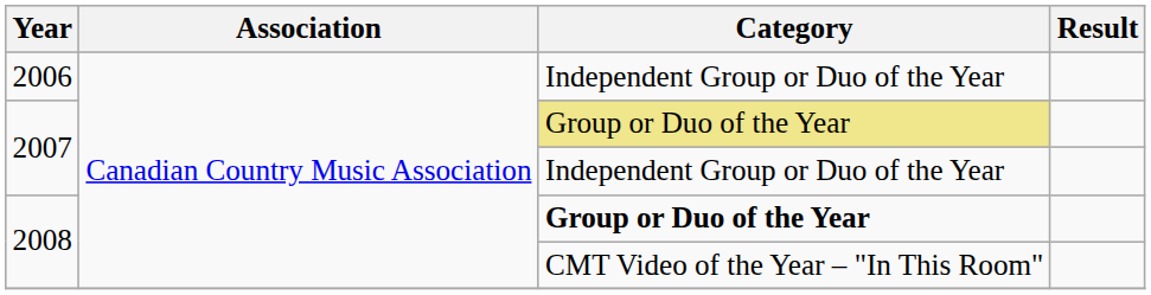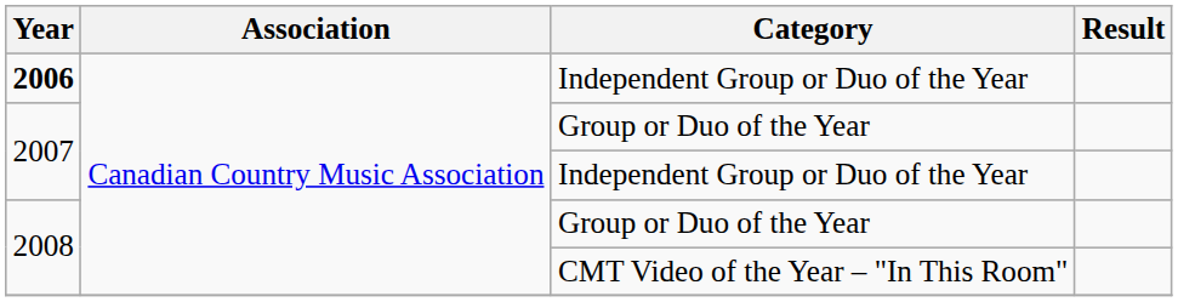2006 | Year: normal -> bold
2007 / Group or Duo of the Year | Category: khaki background -> no background
2008 / Group or Duo of the Year | Category: bold -> normal
